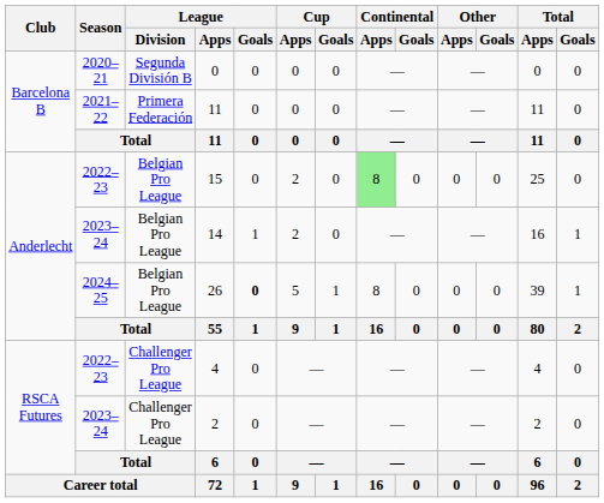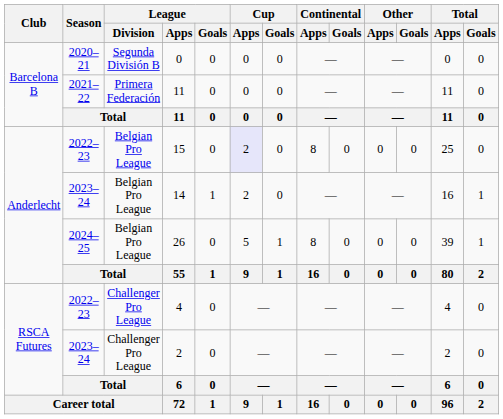15 | Cup / Apps: no background -> lavender background
15 | Continental / Apps: lightgreen background -> no background
26 | League / Goals: bold -> normal
